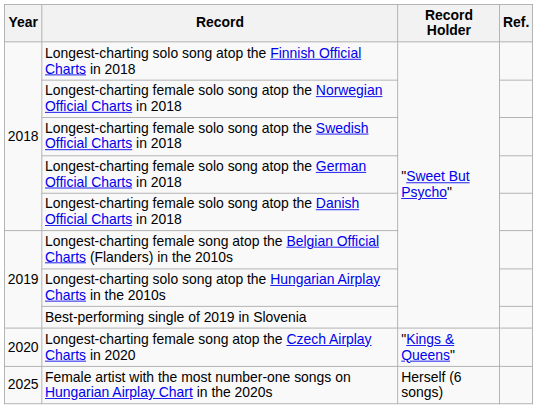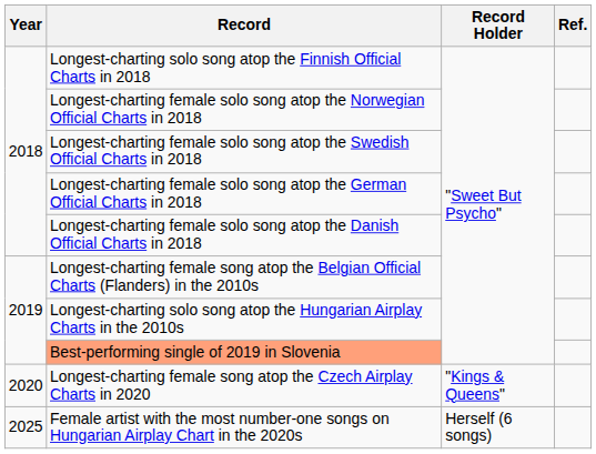Best-performing single of 2019 in Slovenia | Record: no background -> lightsalmon background
